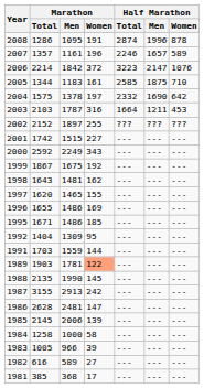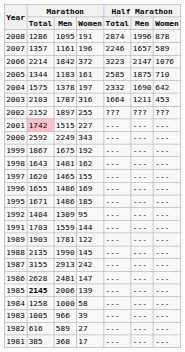2001 | Marathon / Total: no background -> pink background
1989 | Marathon / Women: lightsalmon background -> no background
1985 | Marathon / Total: normal -> bold
